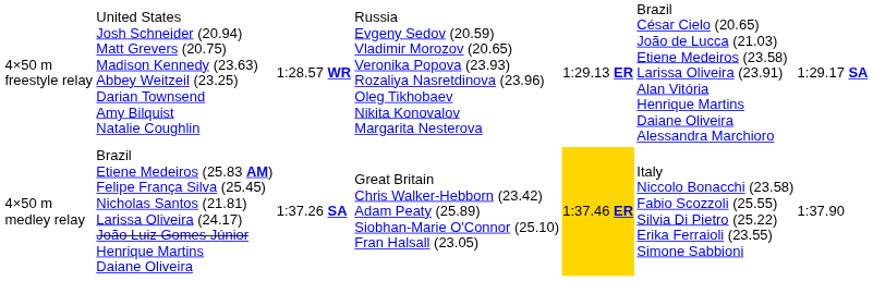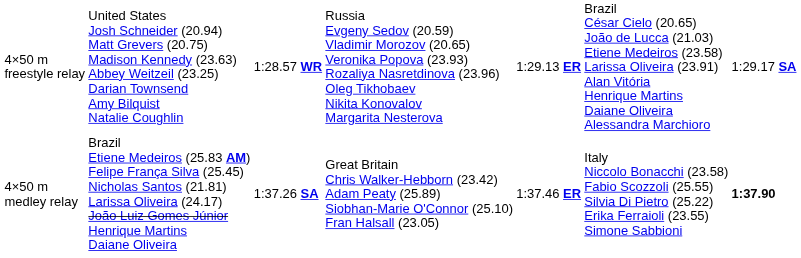4×50 m medley relay | column 5: gold background -> no background
4×50 m medley relay | column 7: normal -> bold
